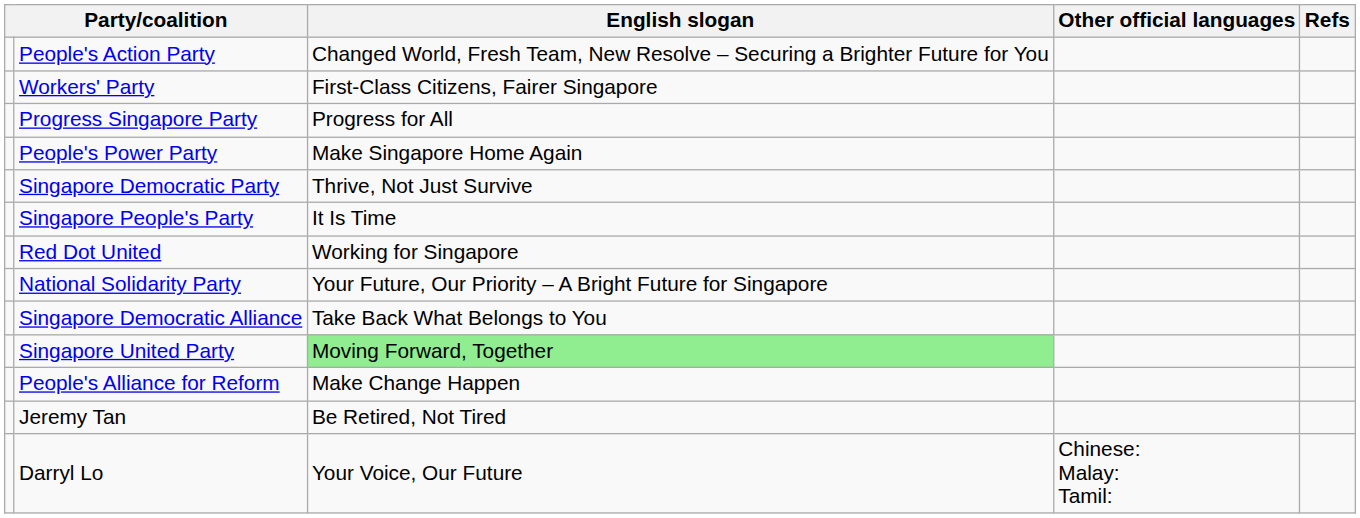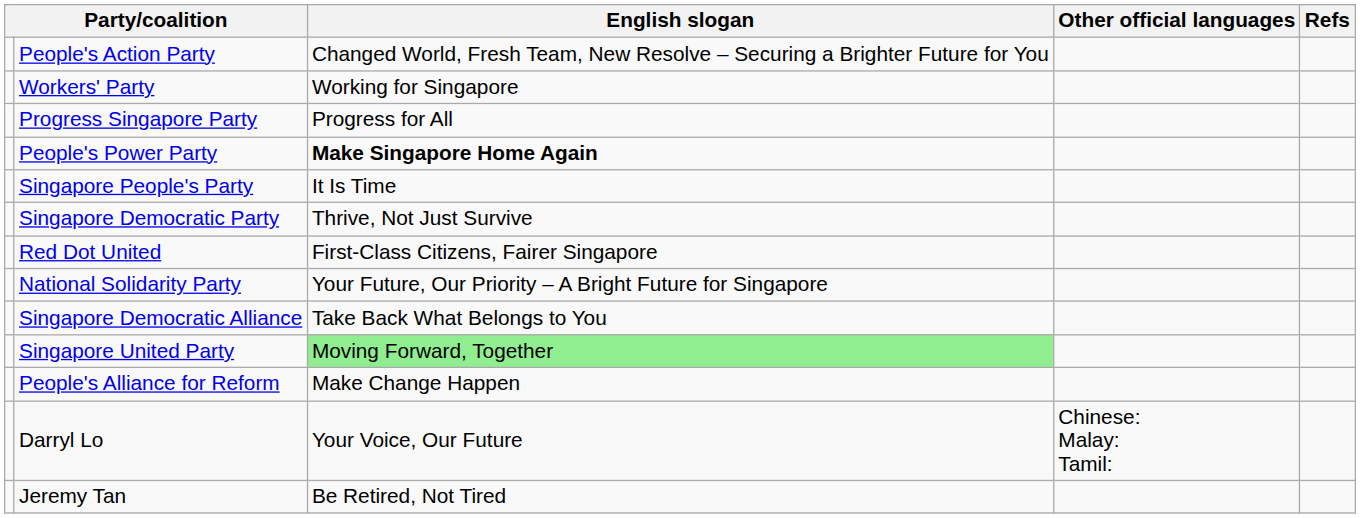Workers' Party | English slogan: First-Class Citizens, Fairer Singapore -> Working for Singapore
People's Power Party | English slogan: normal -> bold
rows swapped: Singapore Democratic Party <-> Singapore People's Party
Red Dot United | English slogan: Working for Singapore -> First-Class Citizens, Fairer Singapore
rows swapped: Darryl Lo <-> Jeremy Tan
